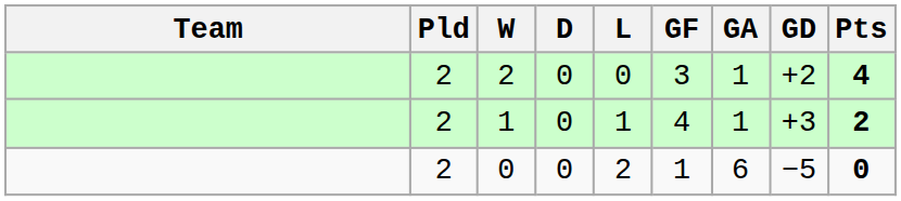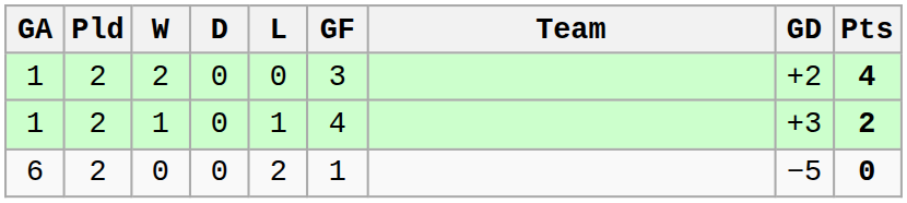columns swapped: Team <-> GA
